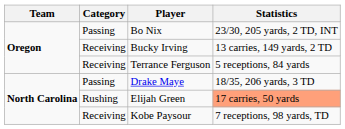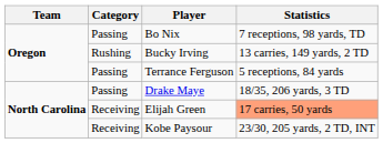Bo Nix | Statistics: 23/30, 205 yards, 2 TD, INT -> 7 receptions, 98 yards, TD
Bucky Irving | Category: Receiving -> Rushing
Terrance Ferguson | Category: Receiving -> Passing
Elijah Green | Category: Rushing -> Receiving
Kobe Paysour | Statistics: 7 receptions, 98 yards, TD -> 23/30, 205 yards, 2 TD, INT
